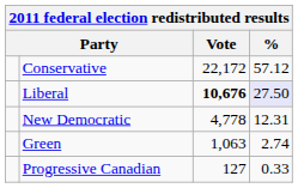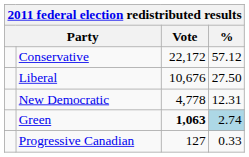Liberal | Vote: bold -> normal
Liberal | %: lavender background -> no background
Green | Vote: normal -> bold
Green | %: no background -> lightblue background
